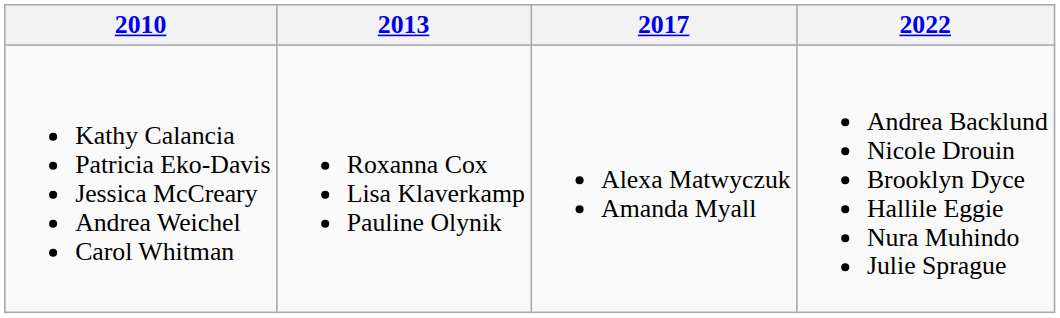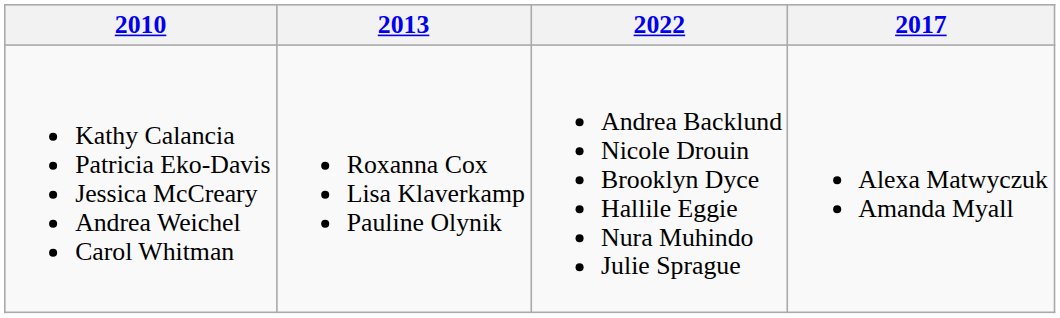columns swapped: 2017 <-> 2022
